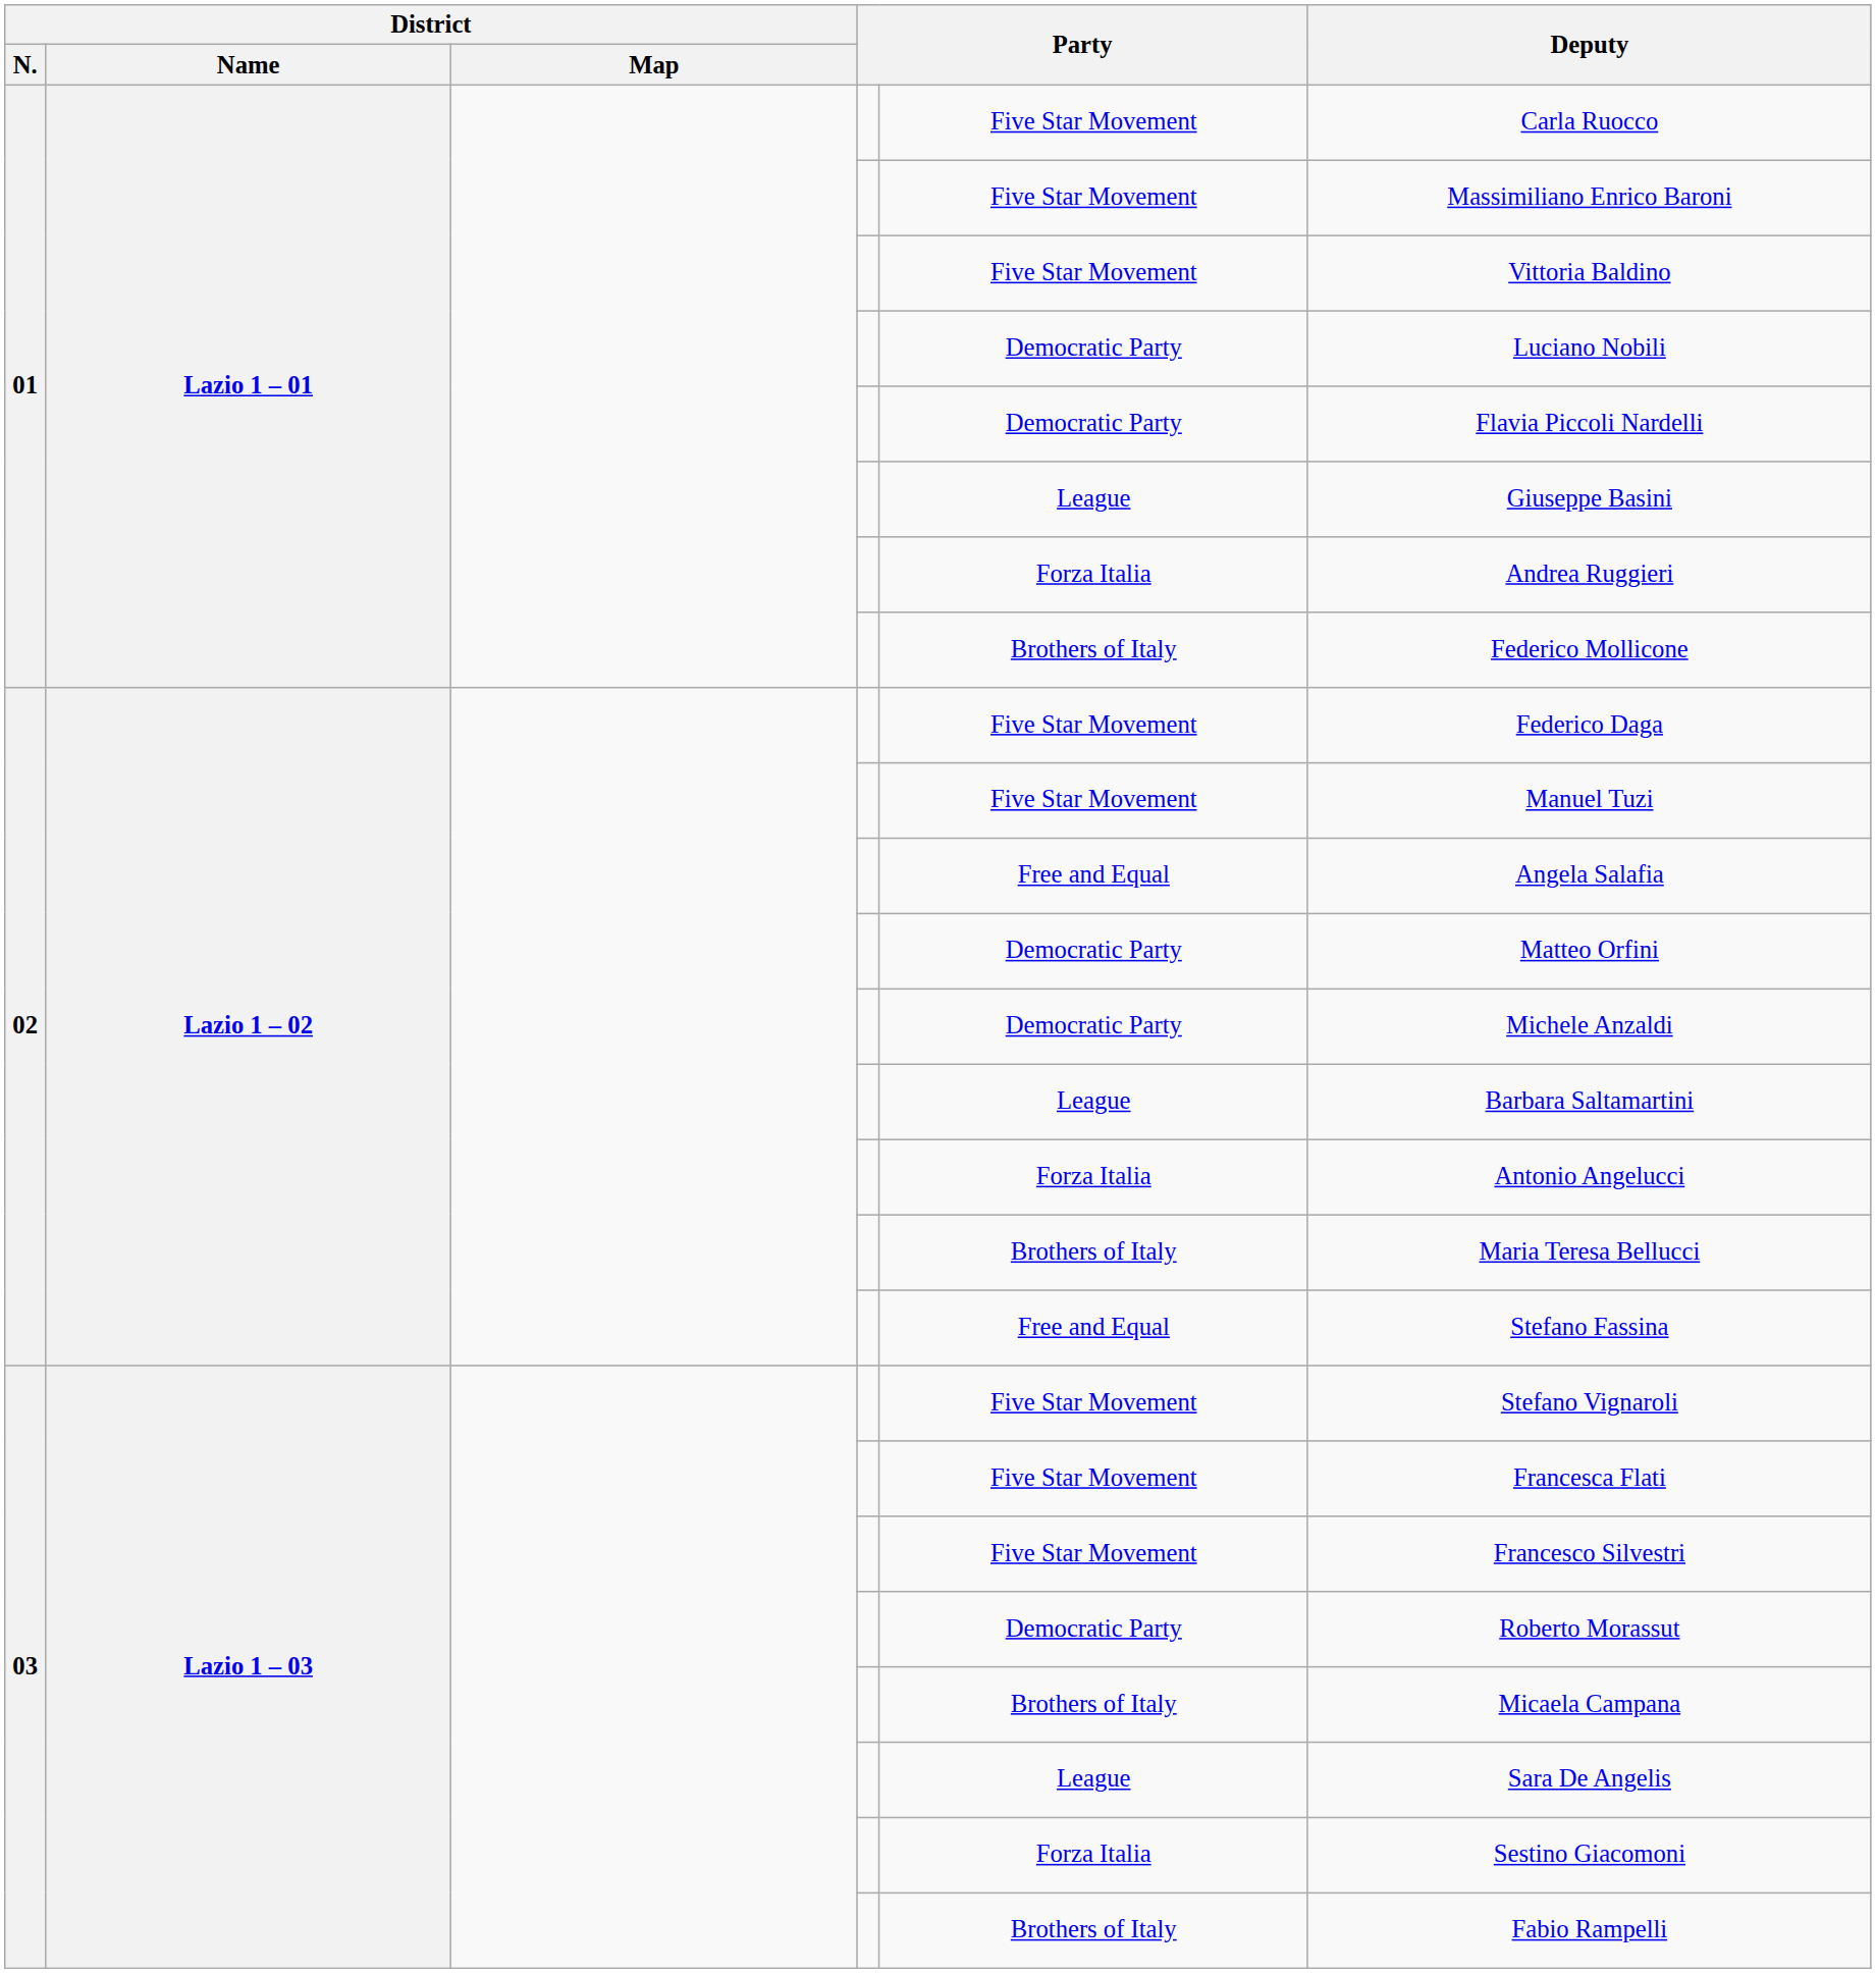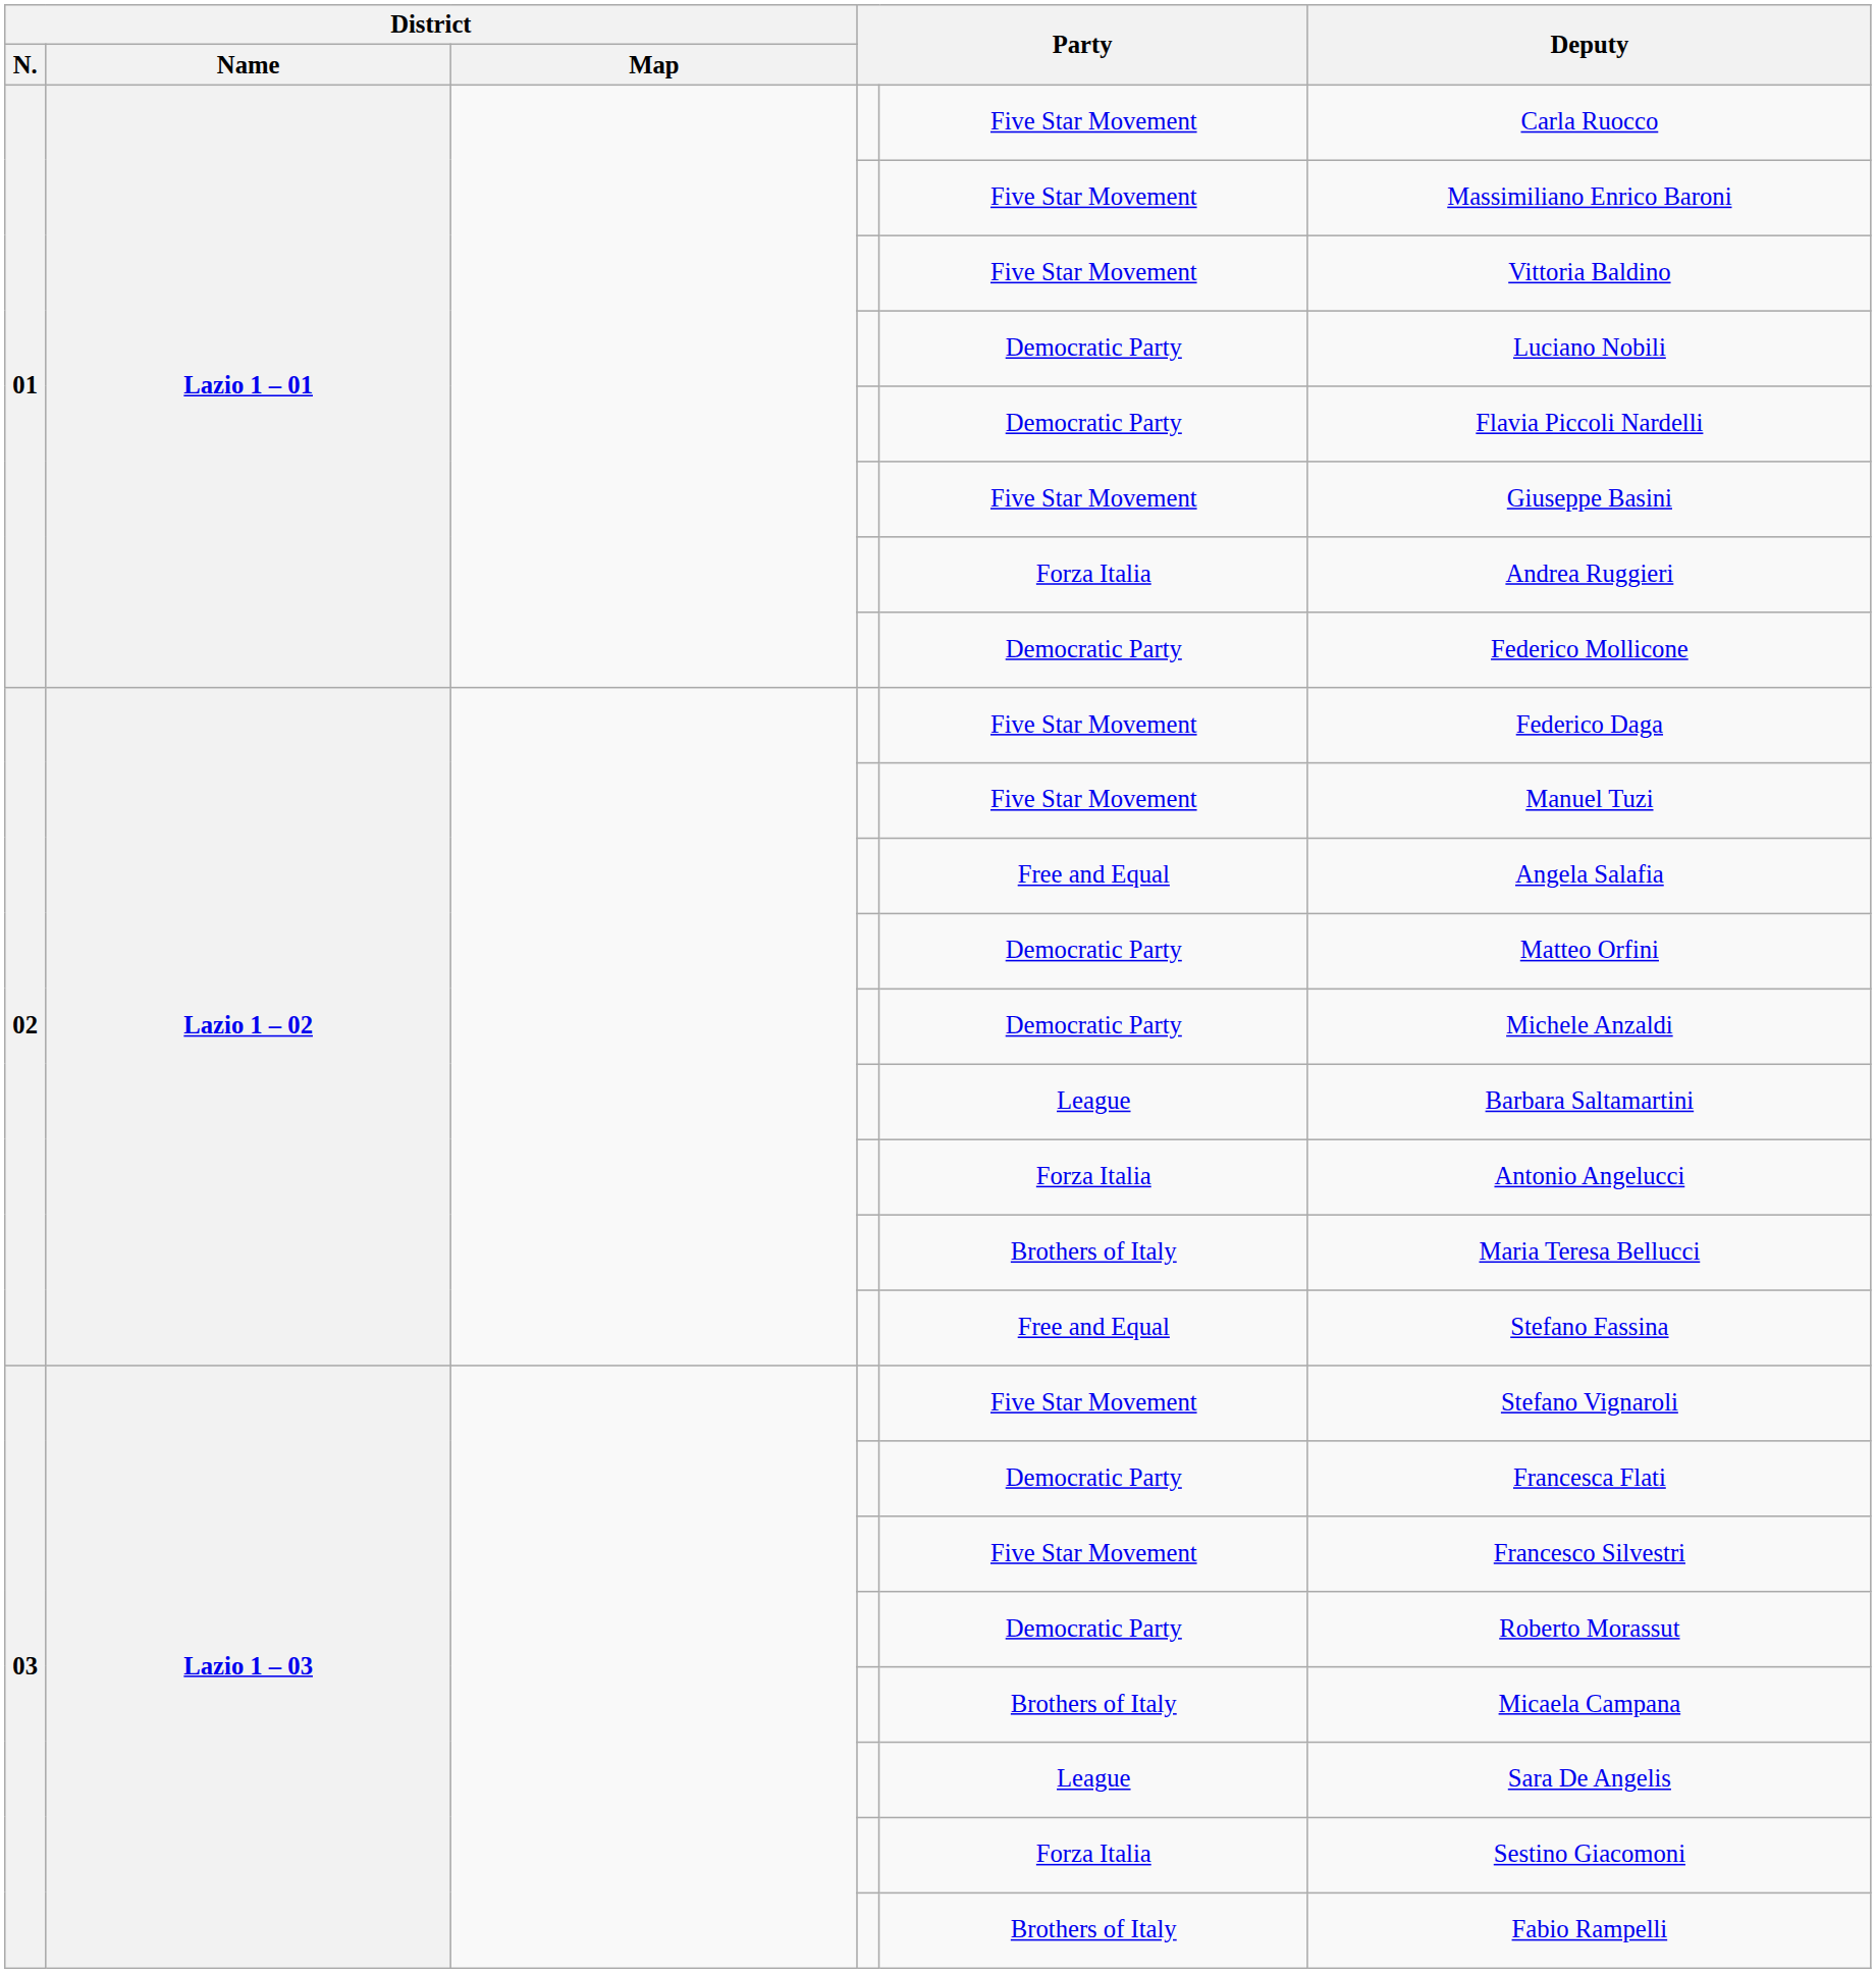row 8 | column 5: League -> Five Star Movement
row 10 | column 5: Brothers of Italy -> Democratic Party
row 21 | column 5: Five Star Movement -> Democratic Party
